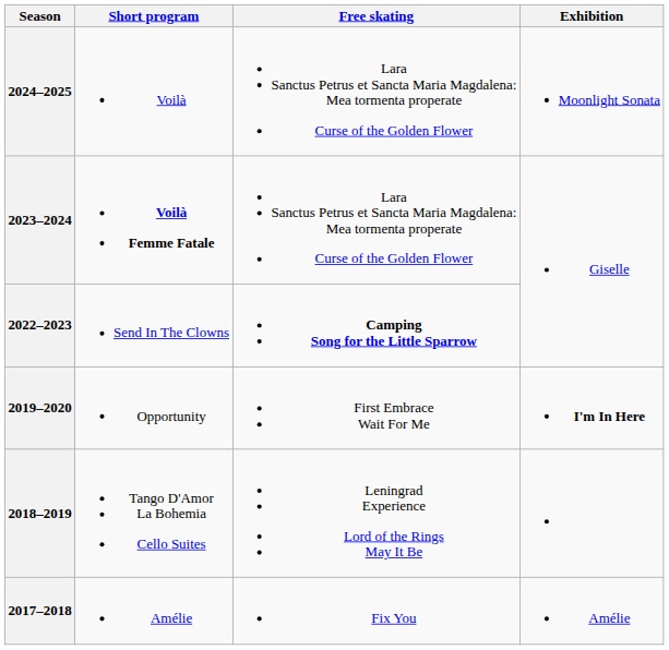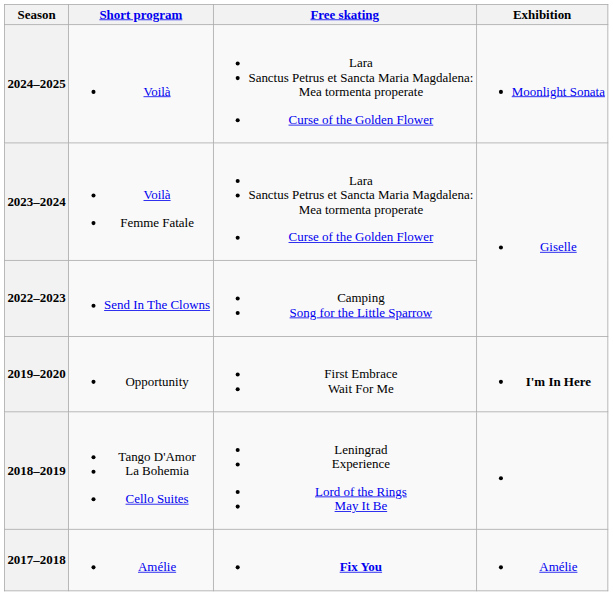2023–2024 | Short program: bold -> normal
2022–2023 | Free skating: bold -> normal
2017–2018 | Free skating: normal -> bold
